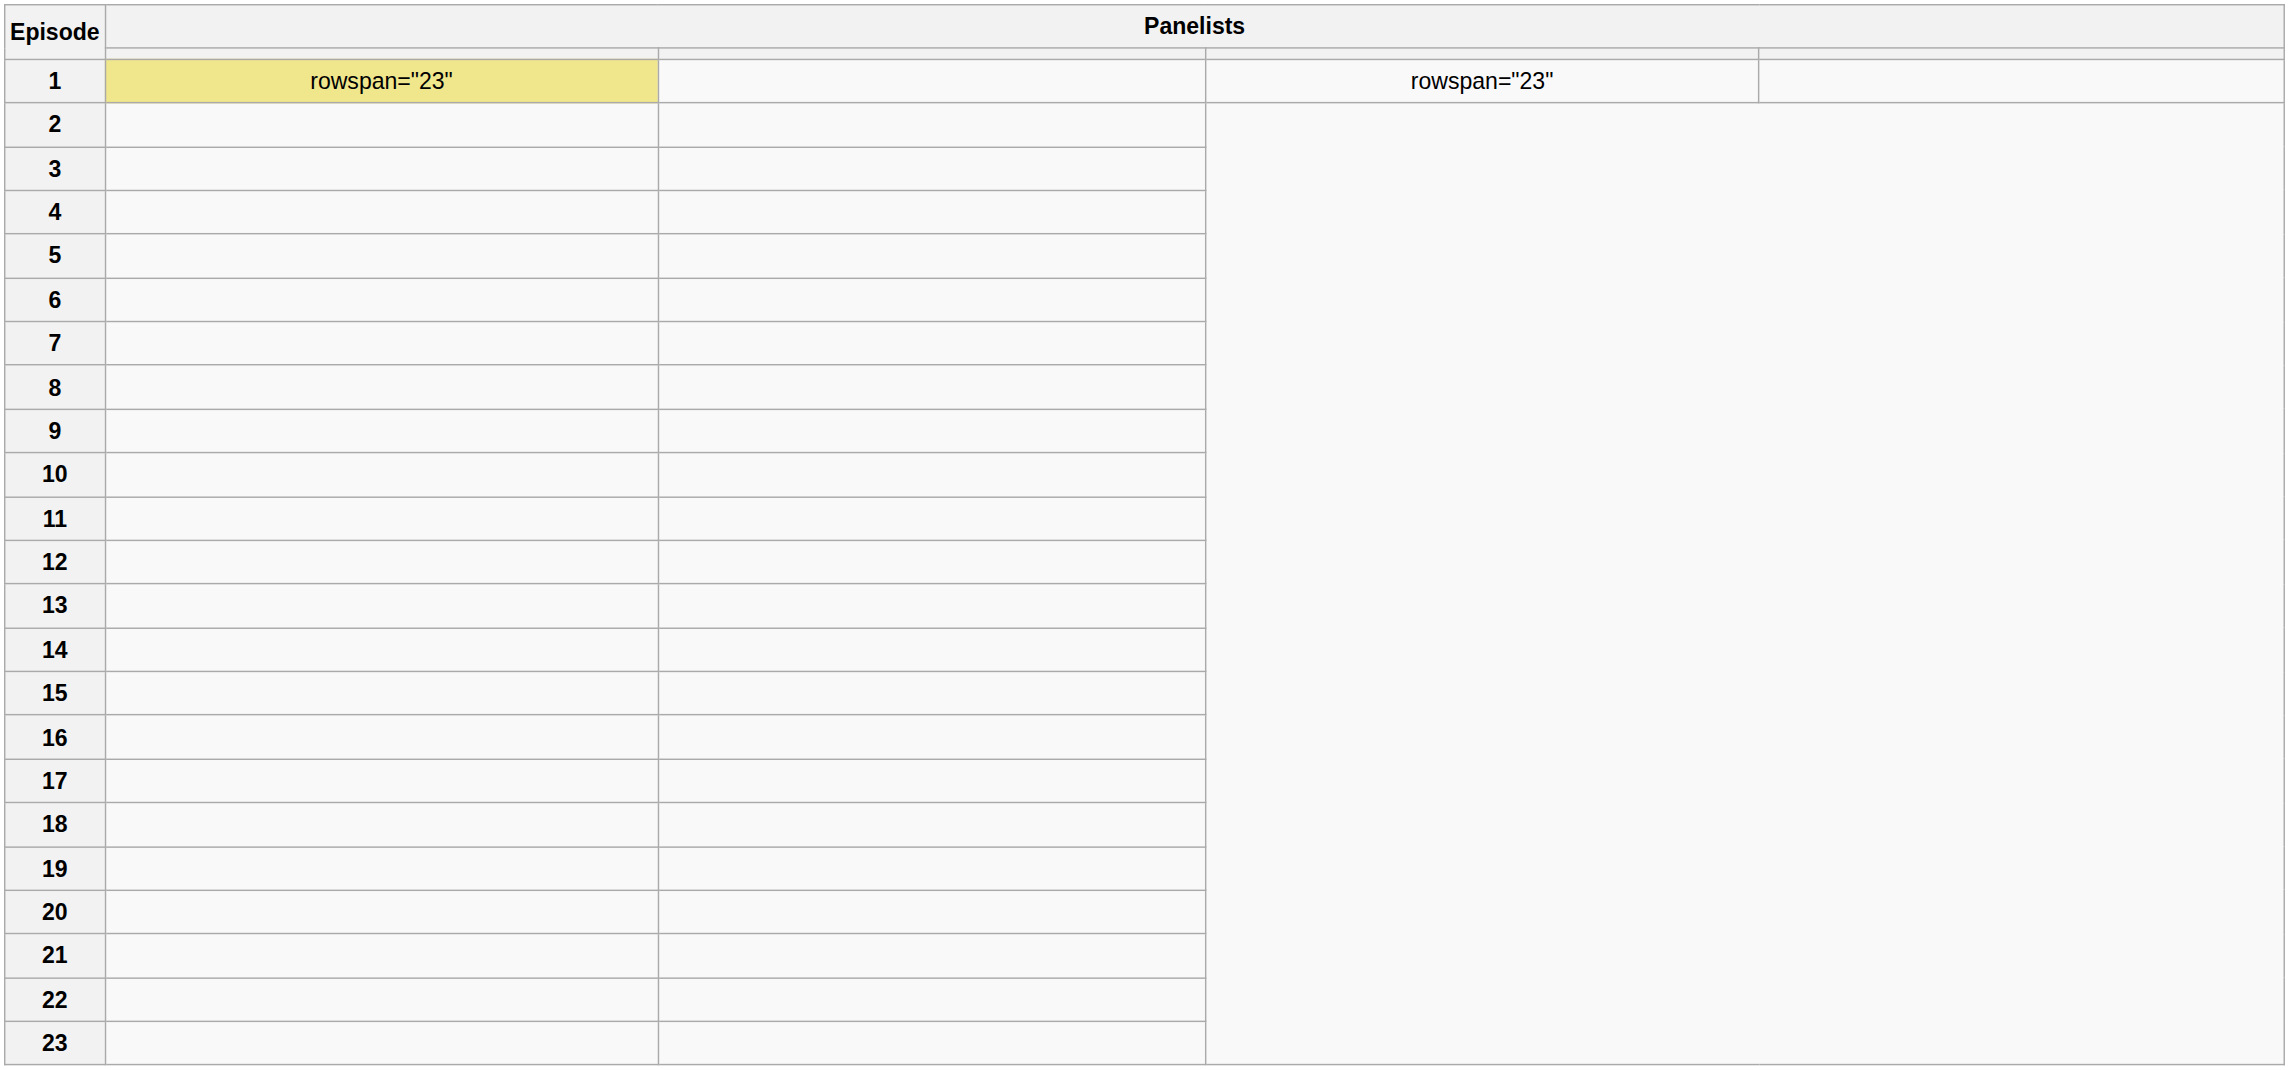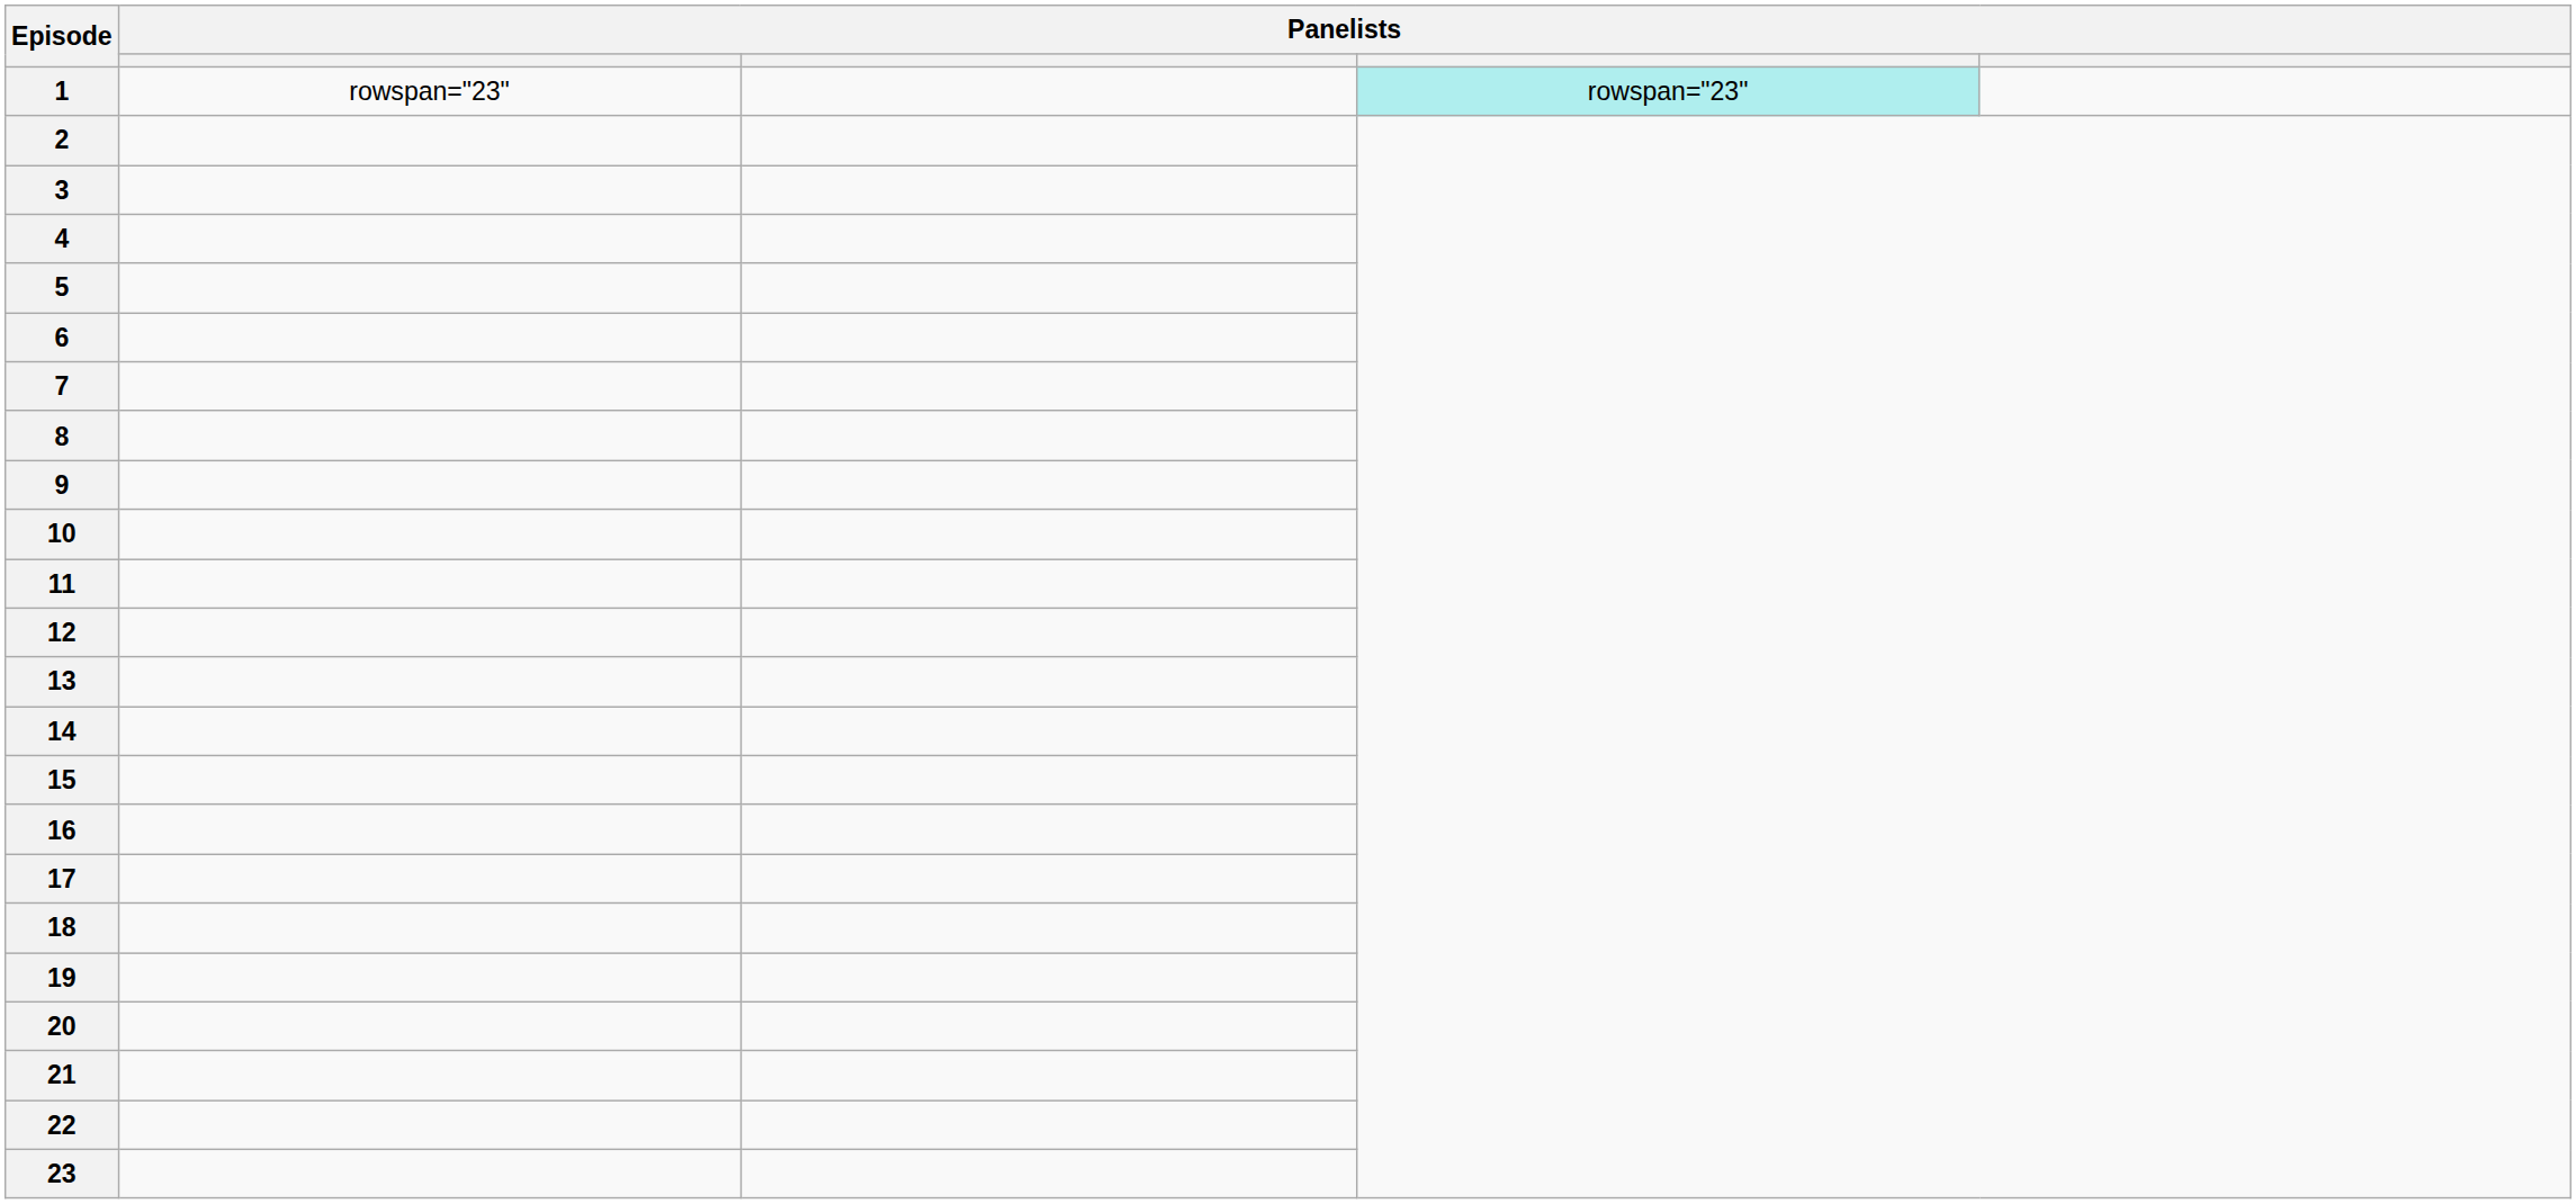1 | column 2: khaki background -> no background
1 | column 4: no background -> paleturquoise background
